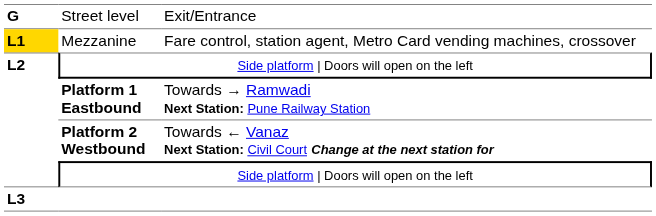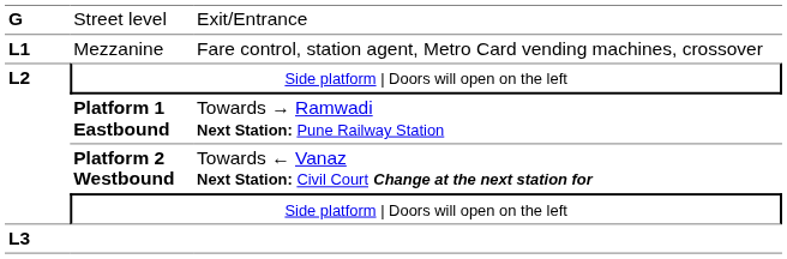Mezzanine | column 1: gold background -> no background
